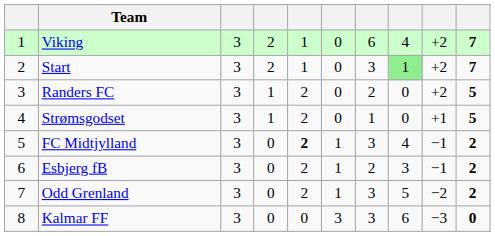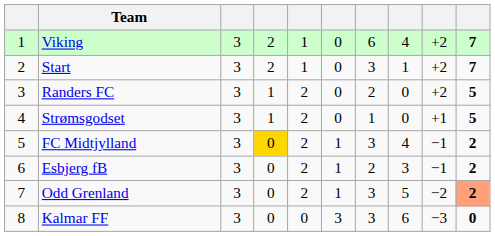Start | column 8: lightgreen background -> no background
FC Midtjylland | column 4: no background -> gold background
FC Midtjylland | column 5: bold -> normal
Odd Grenland | column 10: no background -> lightsalmon background
